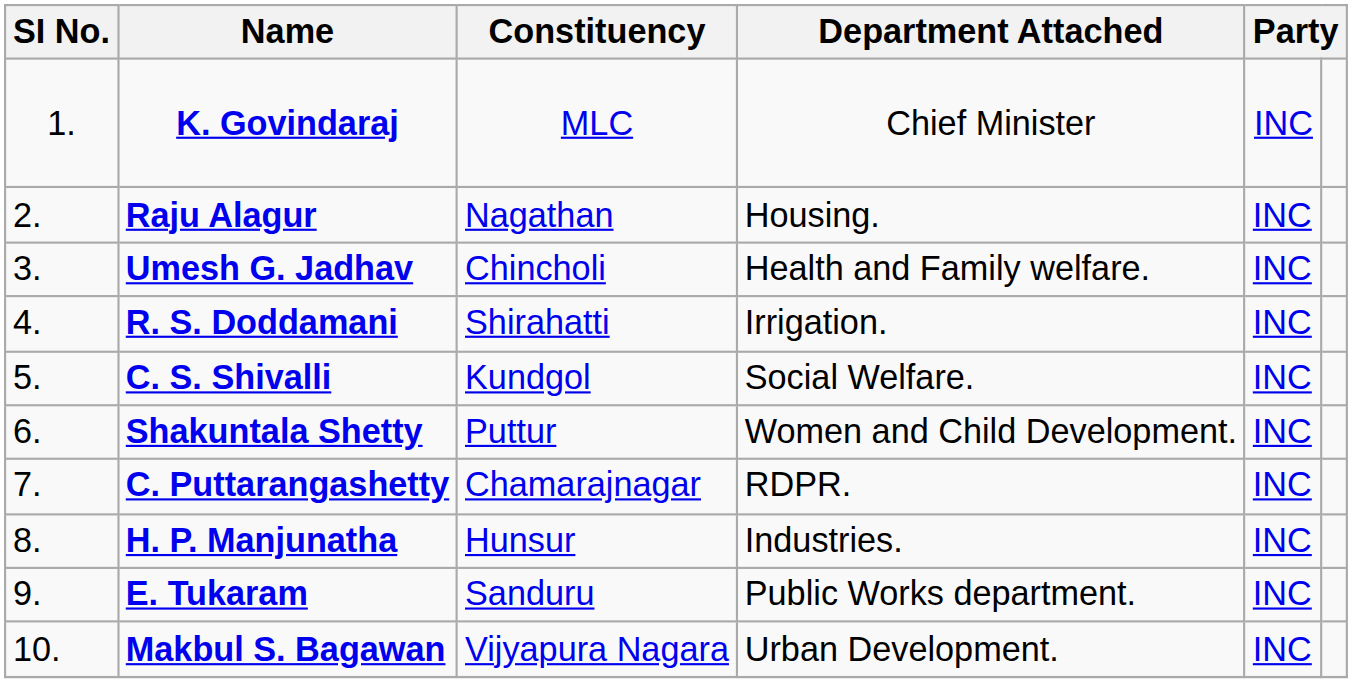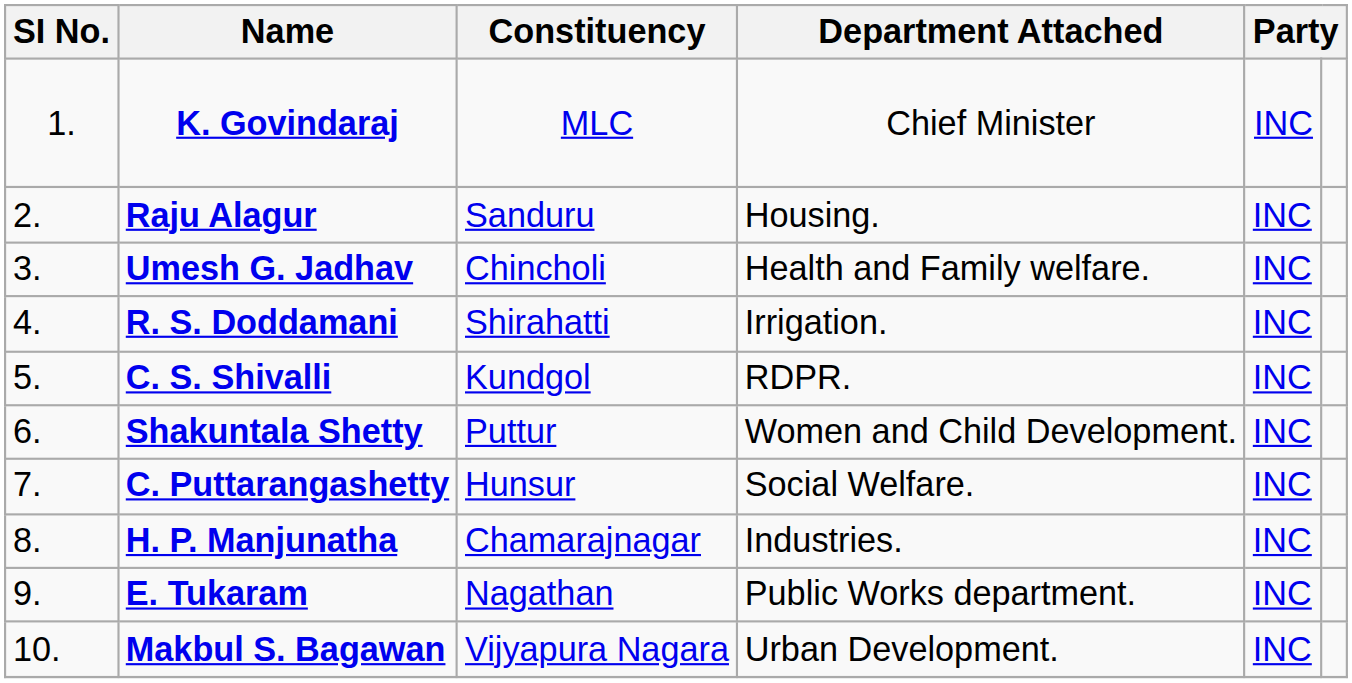Raju Alagur | Constituency: Nagathan -> Sanduru
C. S. Shivalli | Department Attached: Social Welfare. -> RDPR.
C. Puttarangashetty | Constituency: Chamarajnagar -> Hunsur
C. Puttarangashetty | Department Attached: RDPR. -> Social Welfare.
H. P. Manjunatha | Constituency: Hunsur -> Chamarajnagar
E. Tukaram | Constituency: Sanduru -> Nagathan
